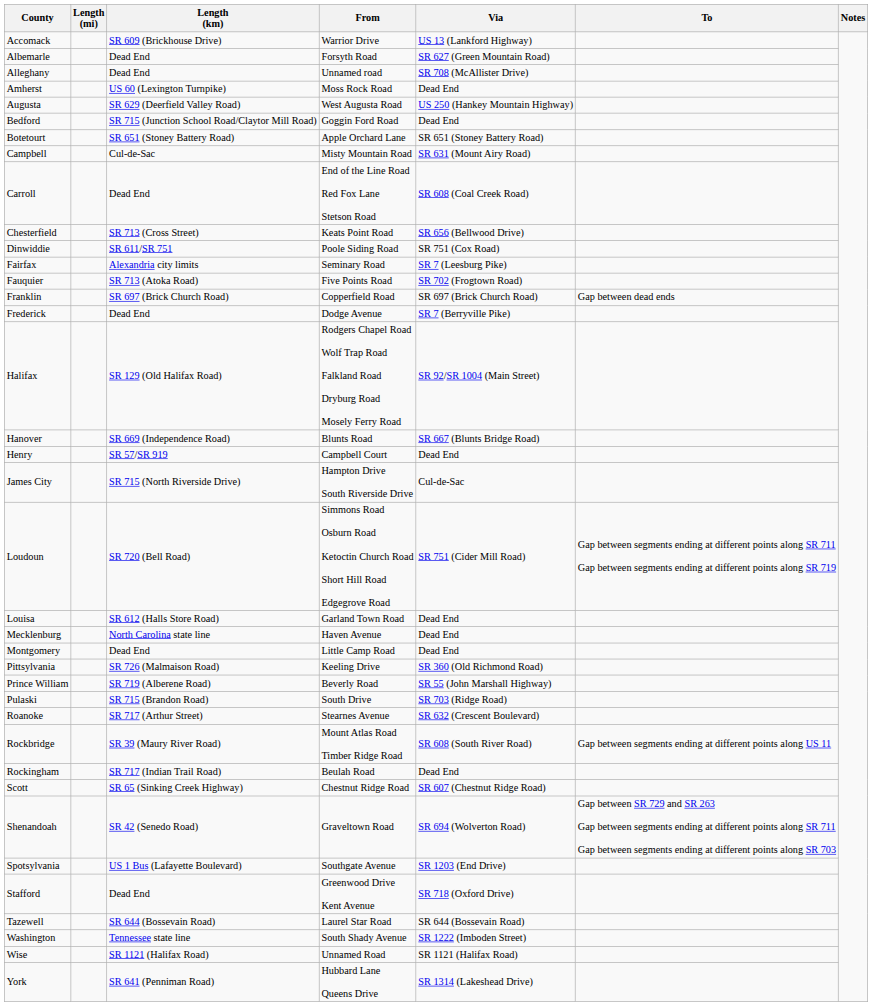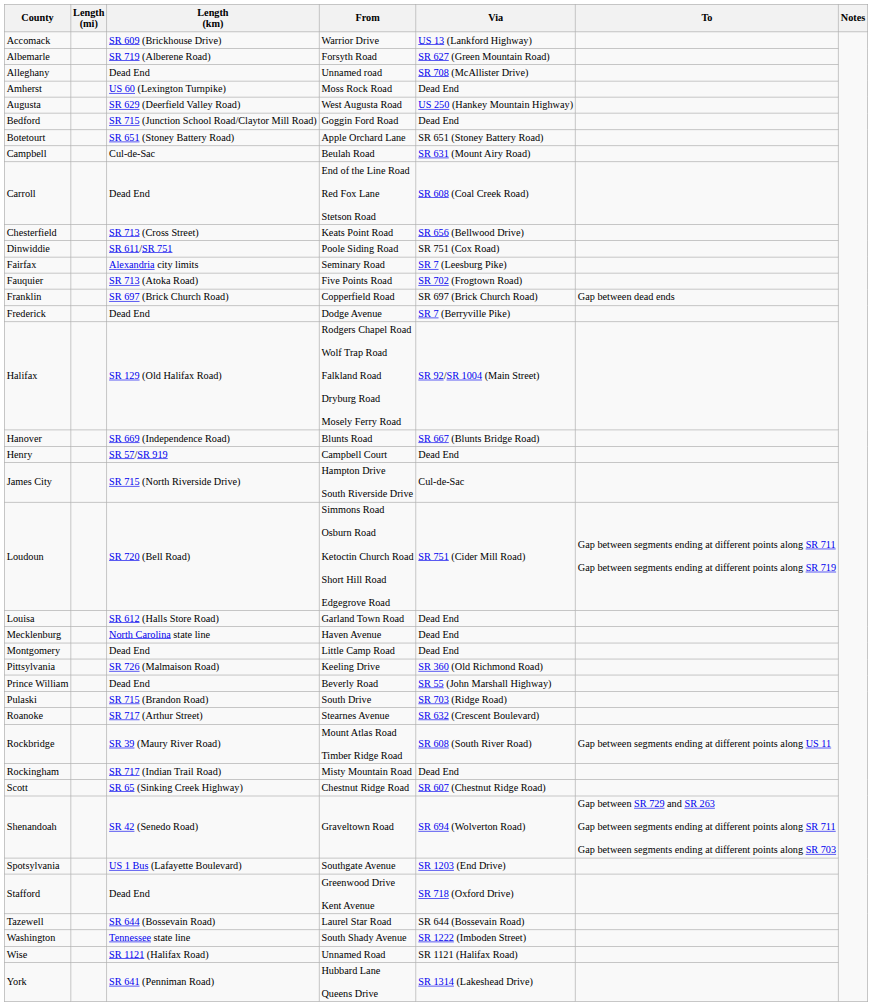Albemarle | Length (km): Dead End -> SR 719 (Alberene Road)
Campbell | From: Misty Mountain Road -> Beulah Road
Prince William | Length (km): SR 719 (Alberene Road) -> Dead End
Rockingham | From: Beulah Road -> Misty Mountain Road
